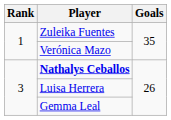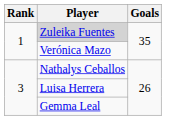Zuleika Fuentes | Player: no background -> lightgrey background
Nathalys Ceballos | Player: bold -> normal
